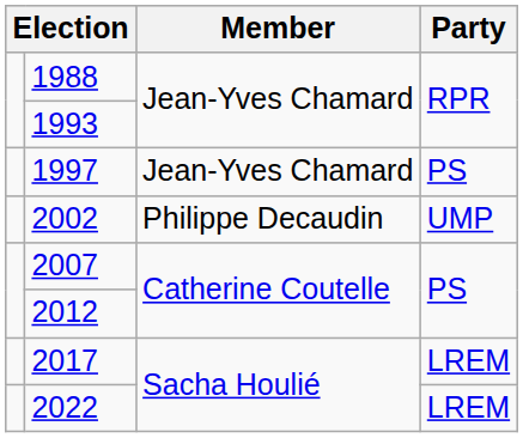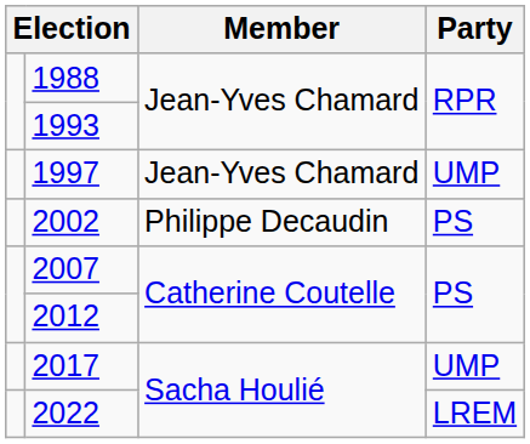1997 | Party: PS -> UMP
2002 | Party: UMP -> PS
2017 | Party: LREM -> UMP
